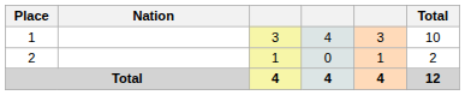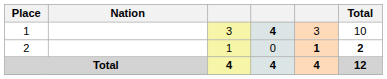row 2 | column 4: normal -> bold
row 3 | column 5: normal -> bold
row 3 | Total: normal -> bold
